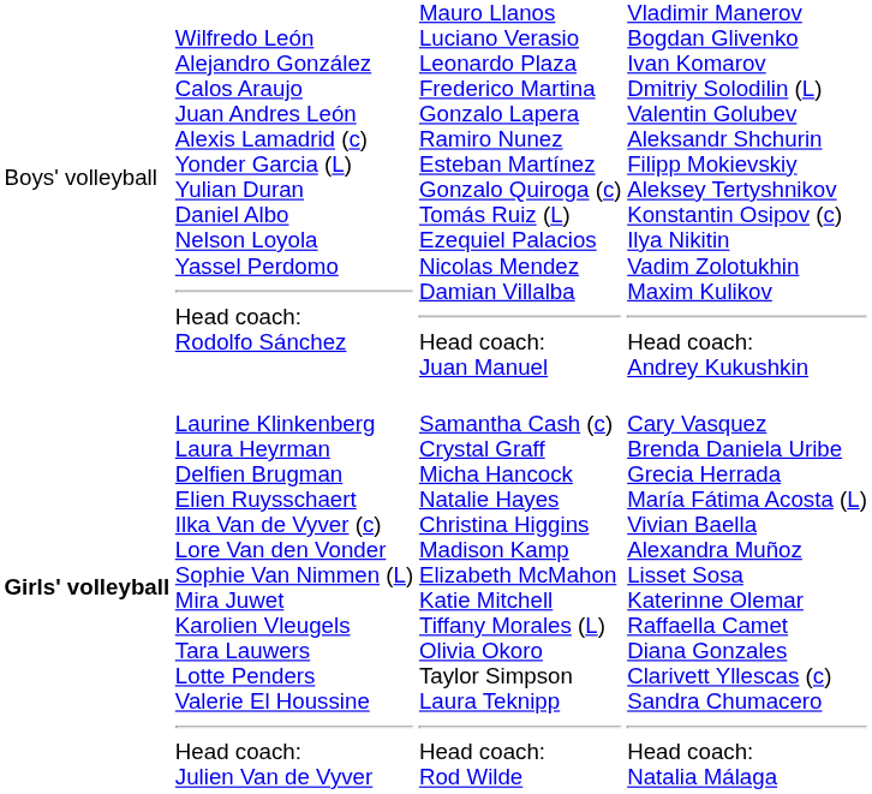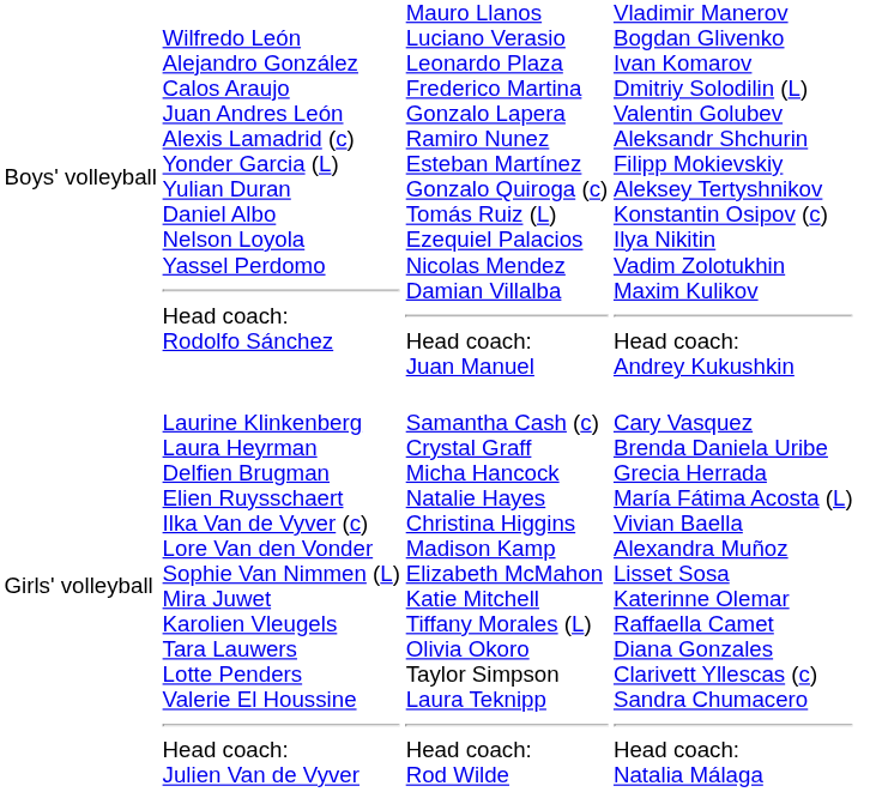Girls' volleyball | column 1: bold -> normal
